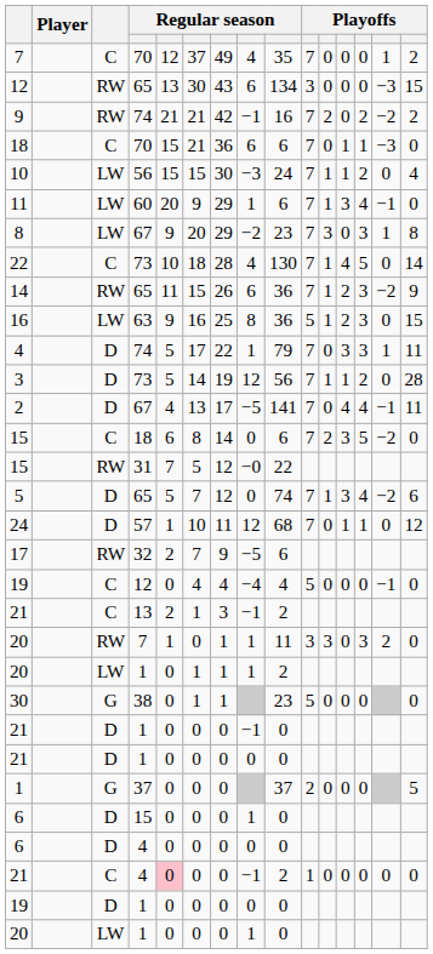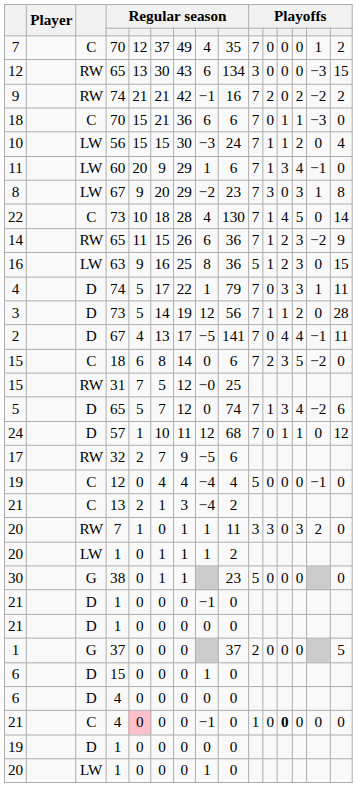15 / 31 | column 9: 22 -> 25
21 / 13 | column 8: −1 -> −4
21 / 4 | column 9: 2 -> 0
21 / 4 | column 12: normal -> bold
